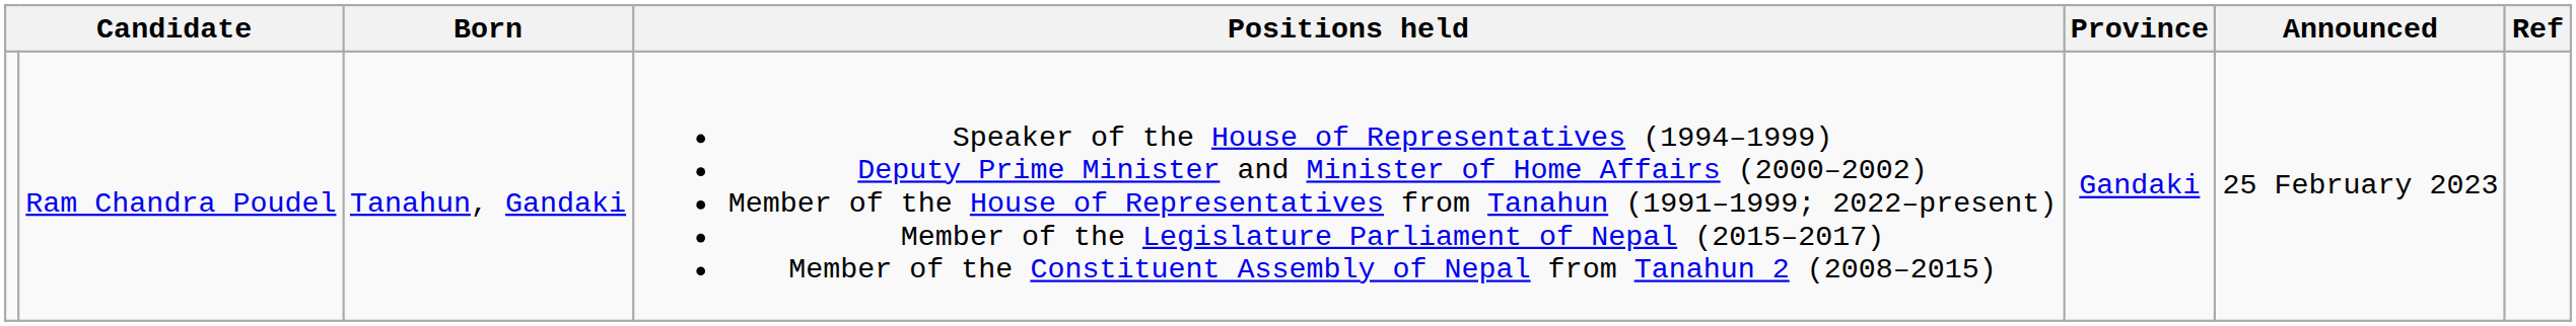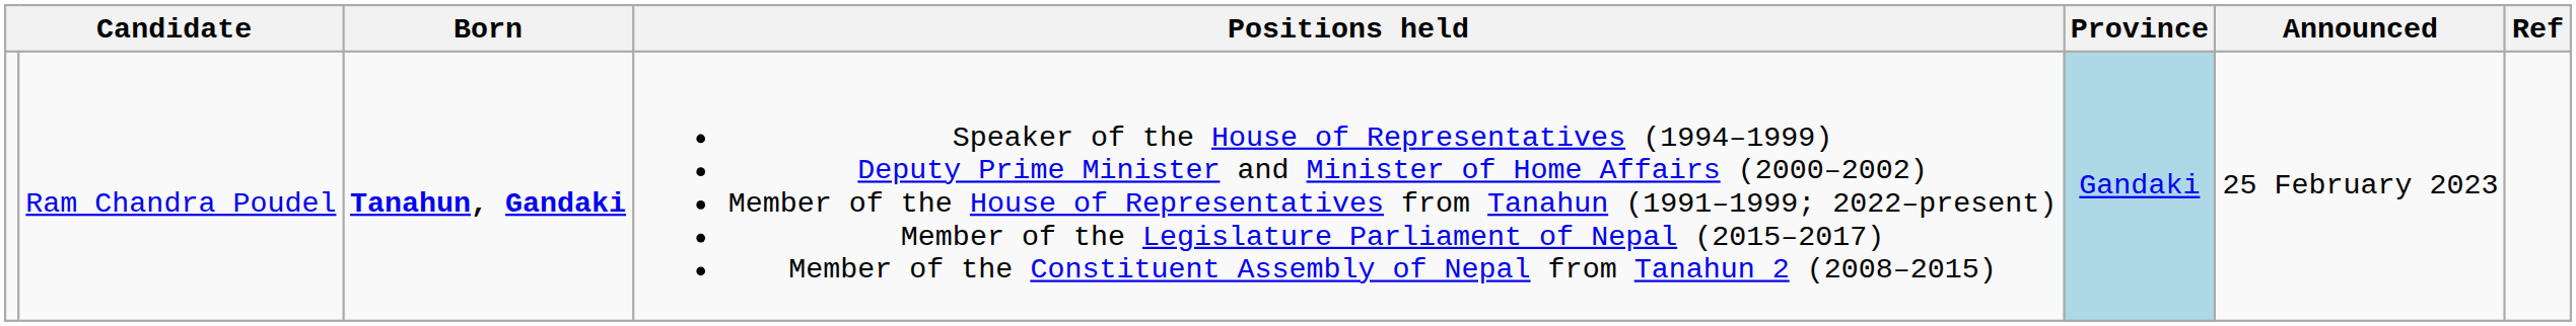Ram Chandra Poudel | Born: normal -> bold
Ram Chandra Poudel | Province: no background -> lightblue background
